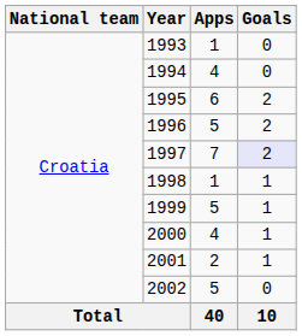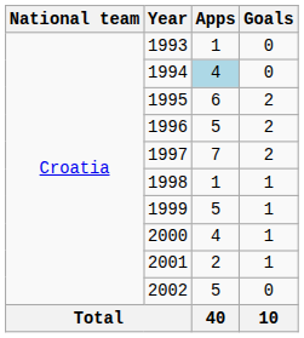1994 | Apps: no background -> lightblue background
1997 | Goals: lavender background -> no background
